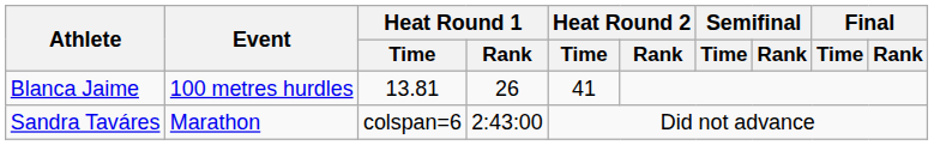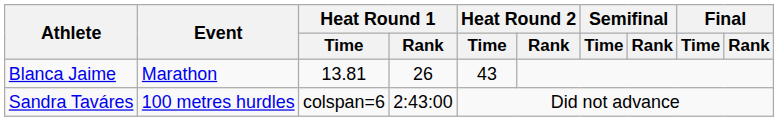Blanca Jaime | Event: 100 metres hurdles -> Marathon
Blanca Jaime | Heat Round 2 / Time: 41 -> 43
Sandra Taváres | Event: Marathon -> 100 metres hurdles
